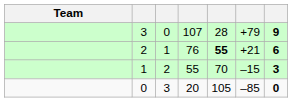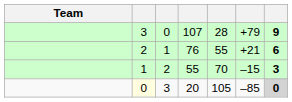row 3 | column 5: bold -> normal
row 5 | column 2: no background -> lightyellow background
row 5 | column 7: no background -> lightgrey background
